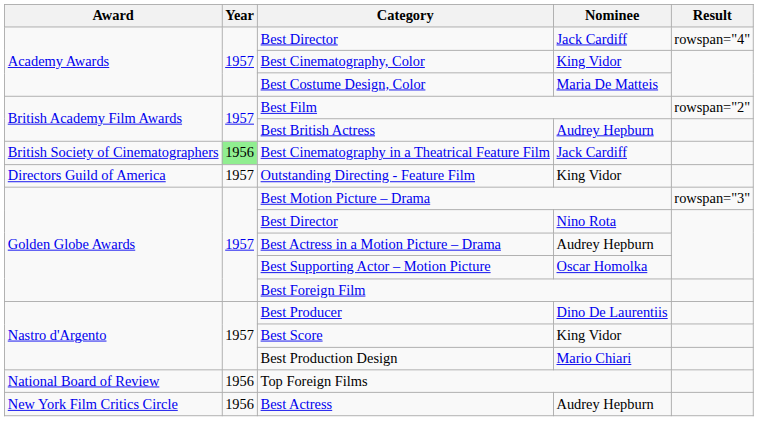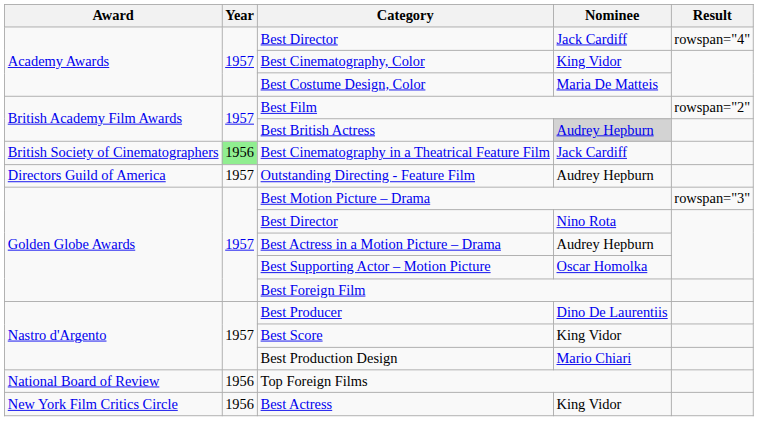Best British Actress | Nominee: no background -> lightgrey background
Outstanding Directing - Feature Film | Nominee: King Vidor -> Audrey Hepburn
Best Actress | Nominee: Audrey Hepburn -> King Vidor
